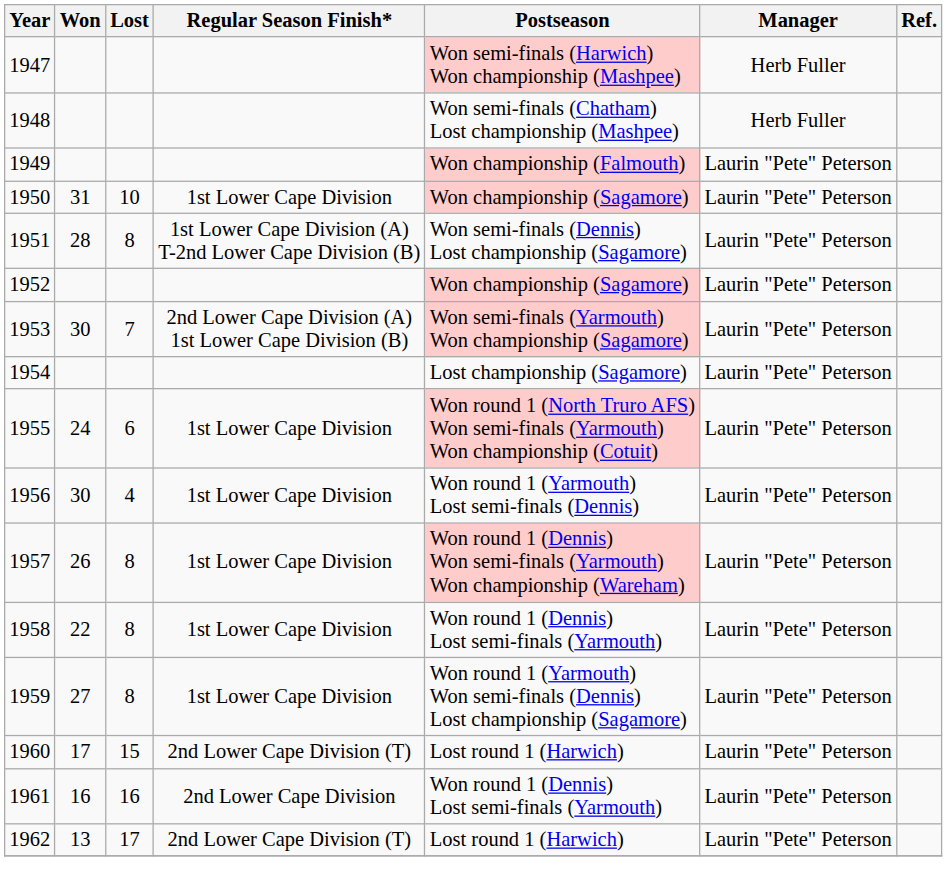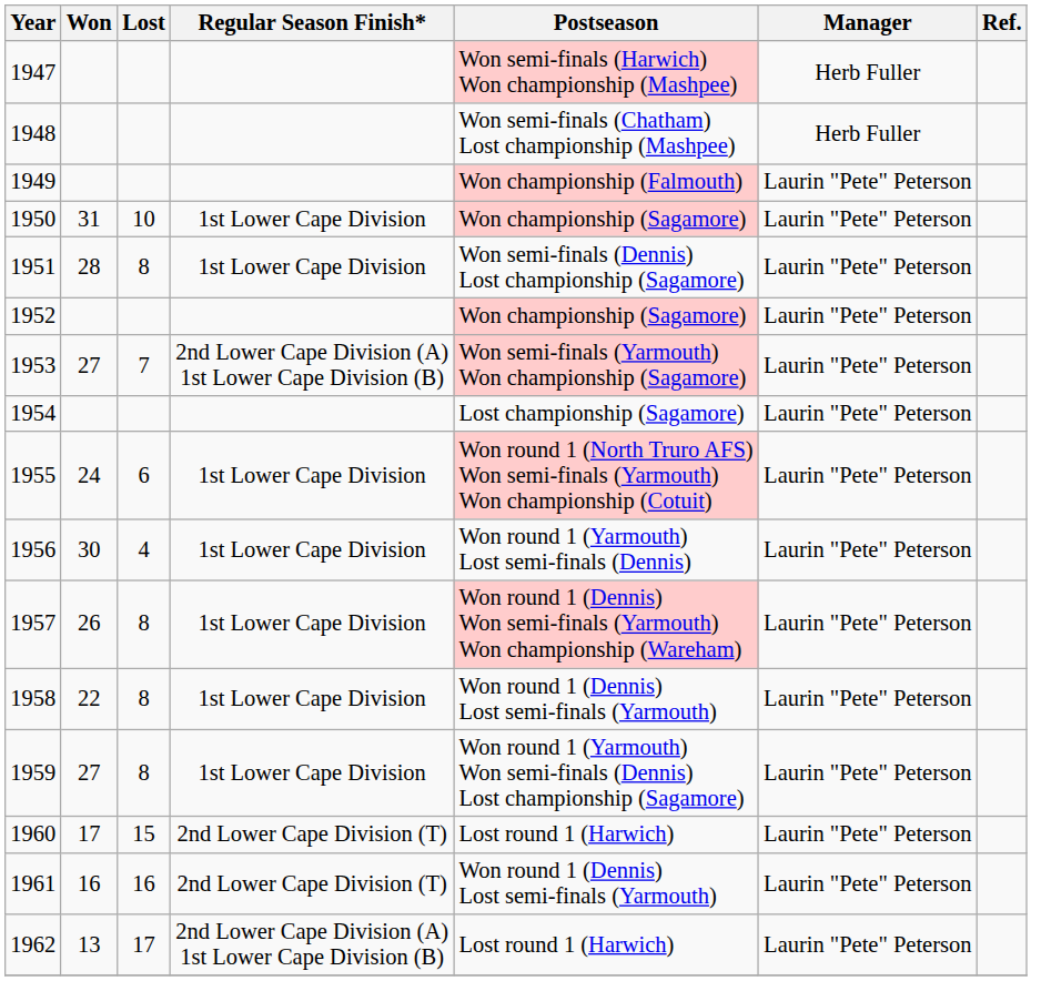1951 | Regular Season Finish*: 1st Lower Cape Division (A) T-2nd Lower Cape Division (B) -> 1st Lower Cape Division
1953 | Won: 30 -> 27
1961 | Regular Season Finish*: 2nd Lower Cape Division -> 2nd Lower Cape Division (T)
1962 | Regular Season Finish*: 2nd Lower Cape Division (T) -> 2nd Lower Cape Division (A) 1st Lower Cape Division (B)
